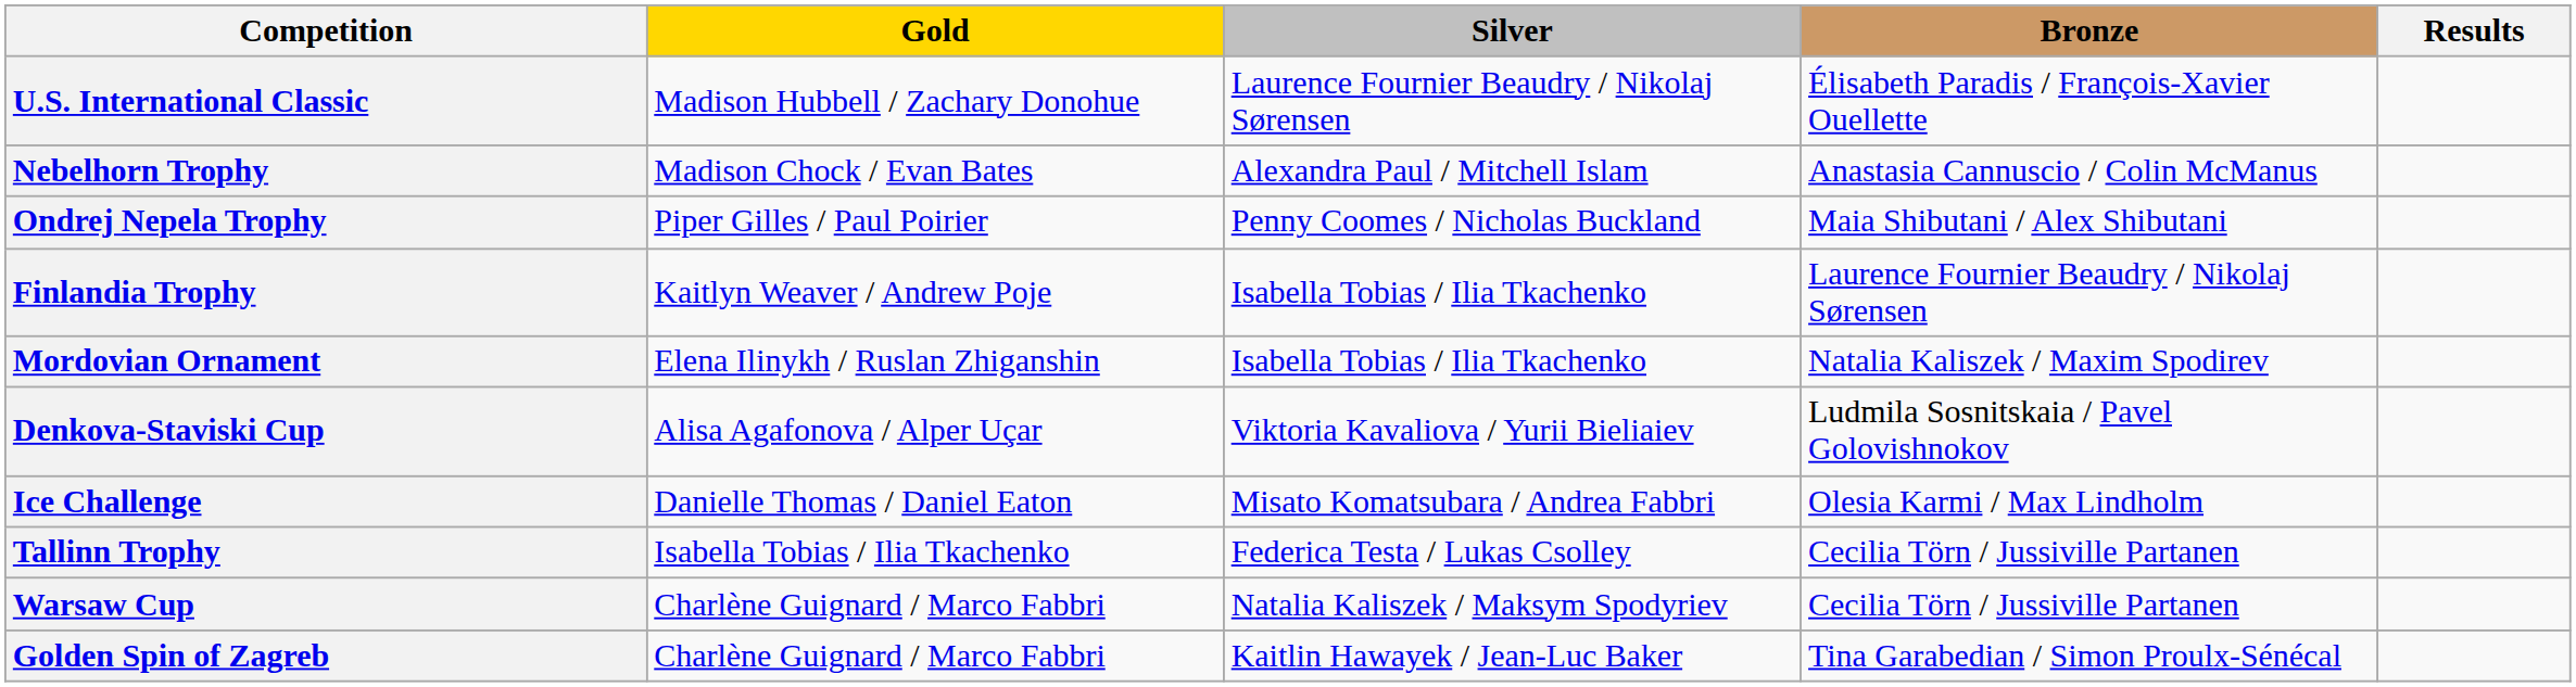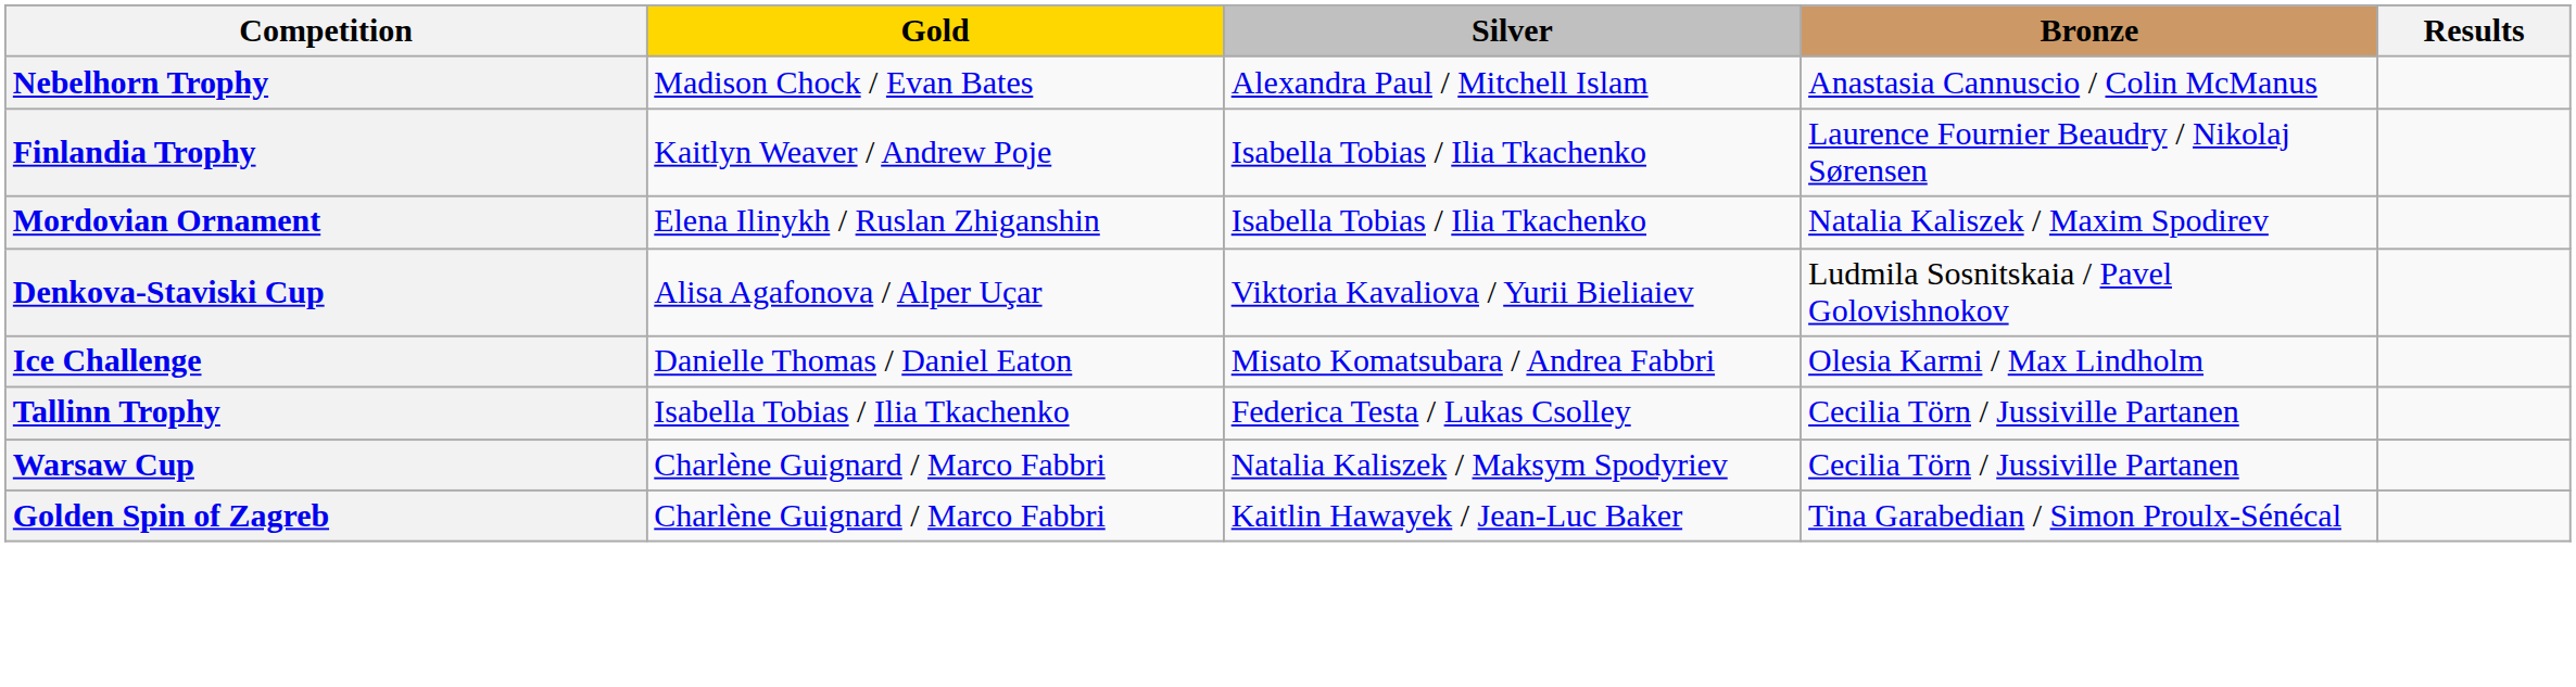- row: U.S. International Classic | Madison Hubbell / Zachary Donohue | Laurence Fournier Beaudry / Nikolaj Sørensen | Élisabeth Paradis / François-Xavier Ouellette
- row: Ondrej Nepela Trophy | Piper Gilles / Paul Poirier | Penny Coomes / Nicholas Buckland | Maia Shibutani / Alex Shibutani
